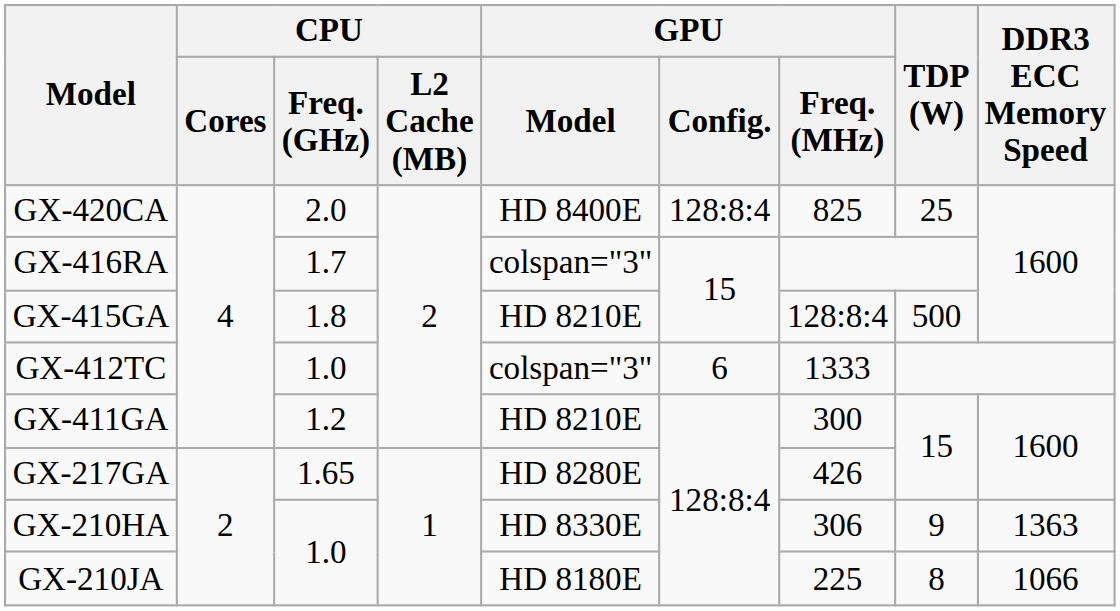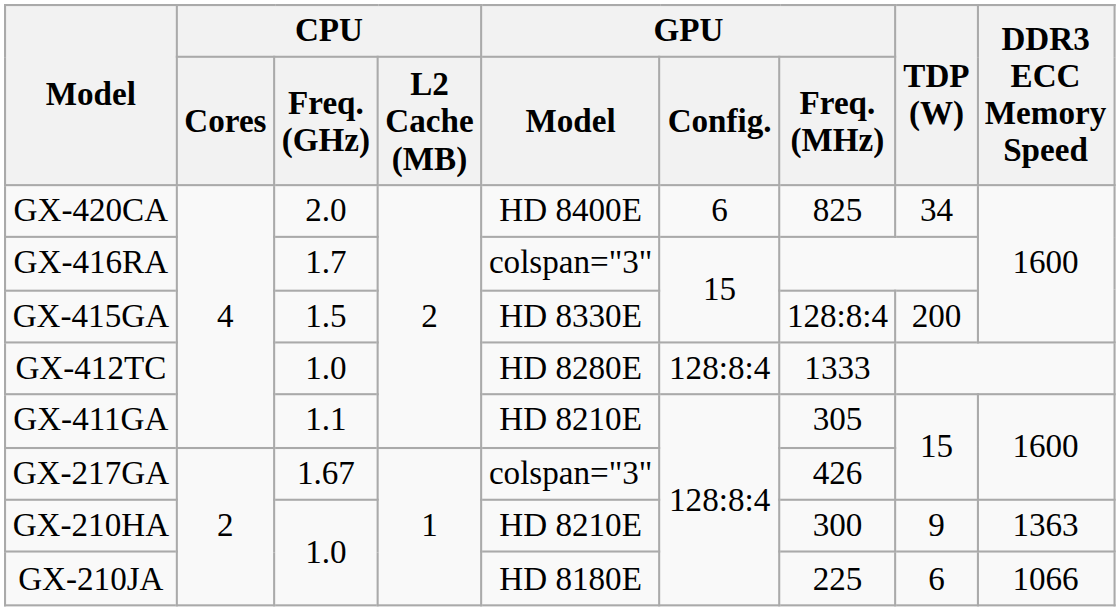GX-420CA | GPU / Config.: 128:8:4 -> 6
GX-420CA | TDP (W): 25 -> 34
GX-415GA | CPU / Freq. (GHz): 1.8 -> 1.5
GX-415GA | GPU / Model: HD 8210E -> HD 8330E
GX-415GA | TDP (W): 500 -> 200
GX-412TC | GPU / Model: colspan="3" -> HD 8280E
GX-412TC | GPU / Config.: 6 -> 128:8:4
GX-411GA | CPU / Freq. (GHz): 1.2 -> 1.1
GX-411GA | GPU / Freq. (MHz): 300 -> 305
GX-217GA | CPU / Freq. (GHz): 1.65 -> 1.67
GX-217GA | GPU / Model: HD 8280E -> colspan="3"
GX-210HA | GPU / Model: HD 8330E -> HD 8210E
GX-210HA | GPU / Freq. (MHz): 306 -> 300
GX-210JA | TDP (W): 8 -> 6
